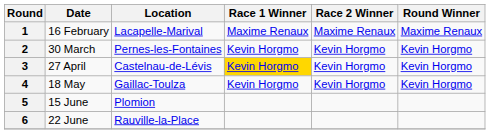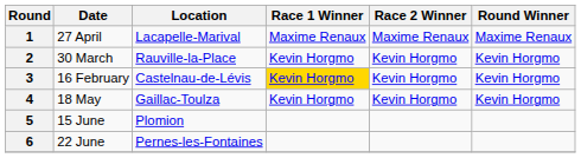1 | Date: 16 February -> 27 April
2 | Location: Pernes-les-Fontaines -> Rauville-la-Place
3 | Date: 27 April -> 16 February
6 | Location: Rauville-la-Place -> Pernes-les-Fontaines
